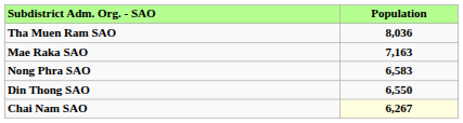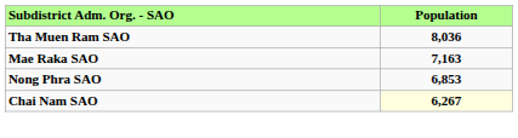Nong Phra SAO | Population: 6,583 -> 6,853
- row: Din Thong SAO | 6,550
